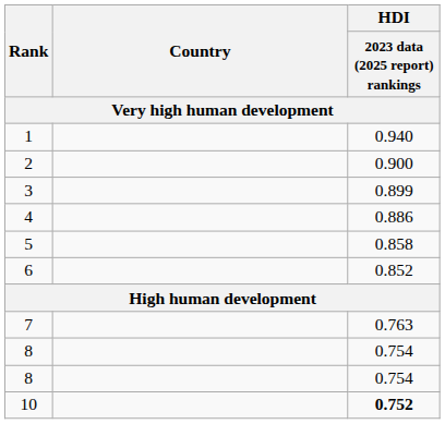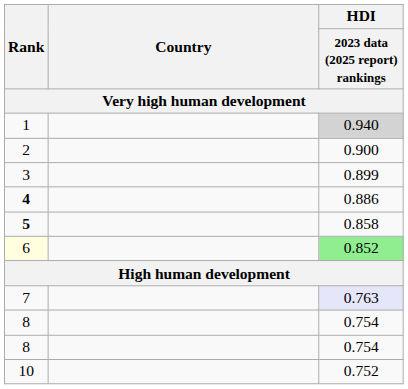1 | HDI / 2023 data (2025 report) rankings: no background -> lightgrey background
4 | Rank: normal -> bold
5 | Rank: normal -> bold
6 | Rank: no background -> lightyellow background
6 | HDI / 2023 data (2025 report) rankings: no background -> lightgreen background
7 | HDI / 2023 data (2025 report) rankings: no background -> lavender background
10 | HDI / 2023 data (2025 report) rankings: bold -> normal
